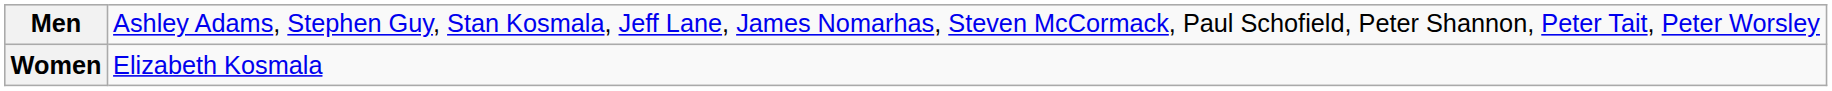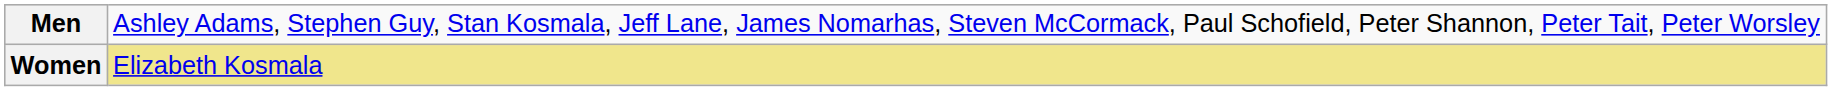Women | column 2: no background -> khaki background
